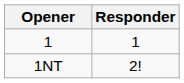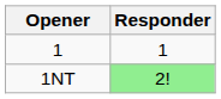1NT | Responder: no background -> lightgreen background
